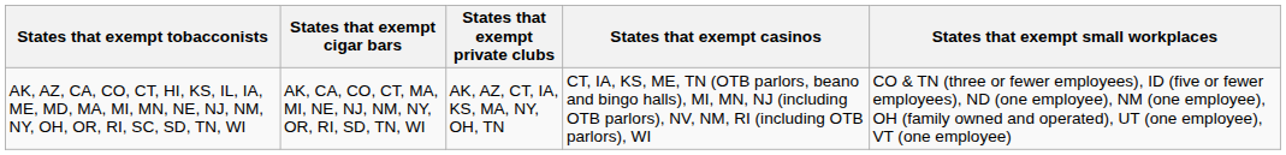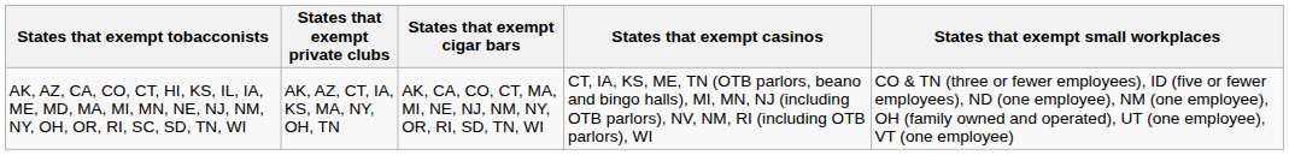columns swapped: States that exempt cigar bars <-> States that exempt private clubs
